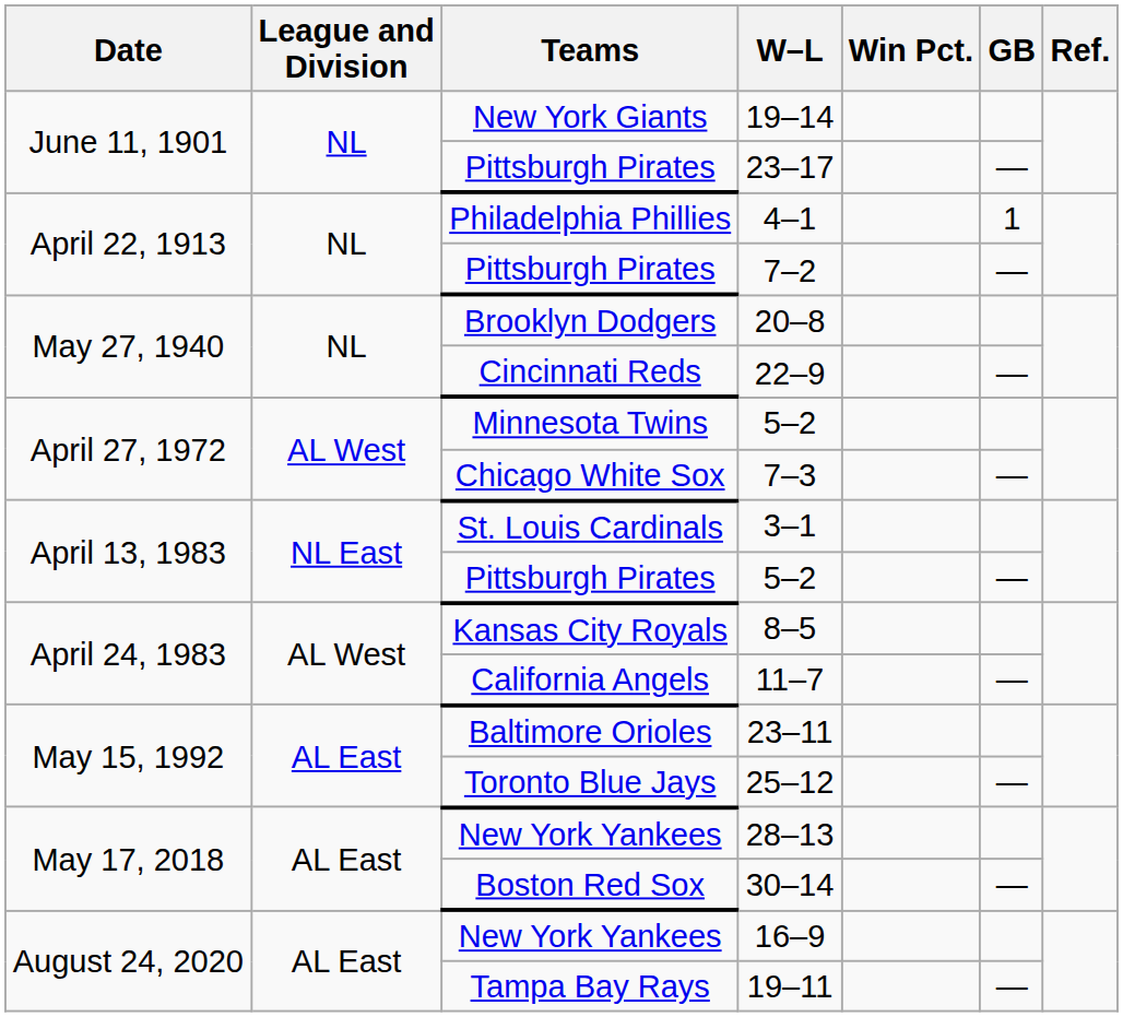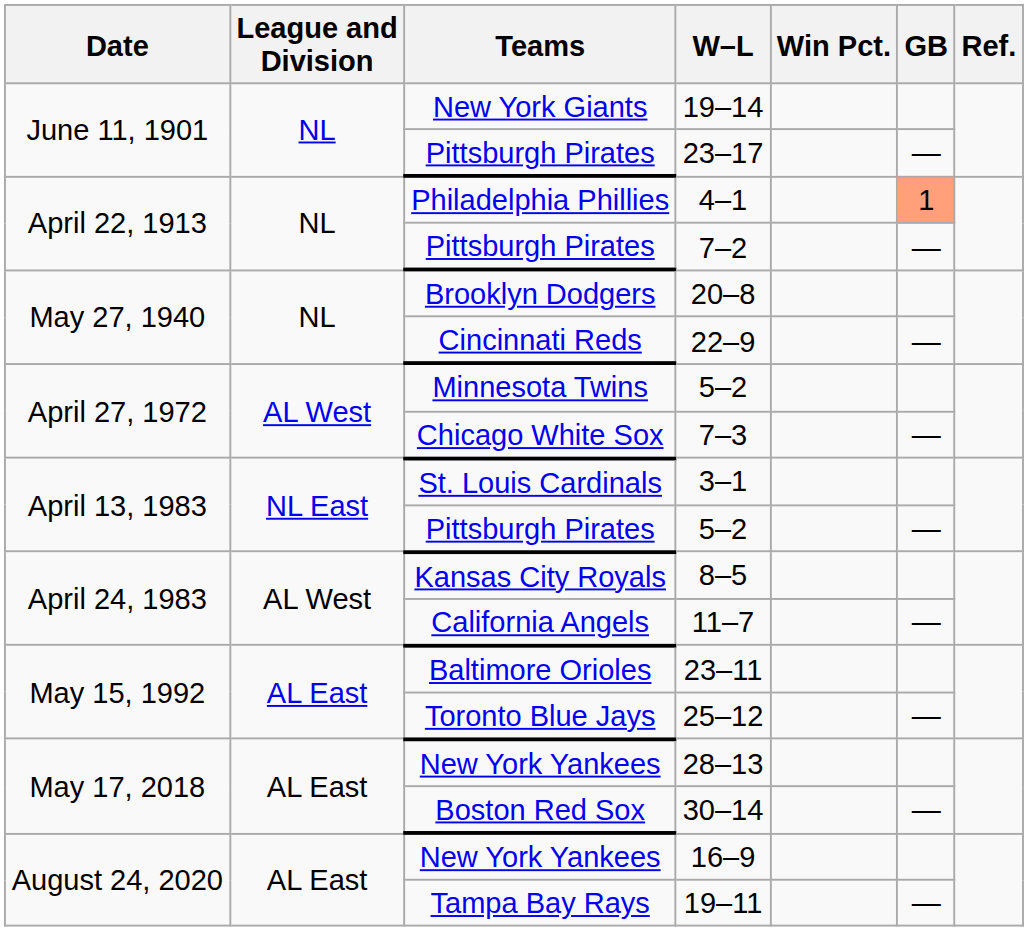4–1 | GB: no background -> lightsalmon background
